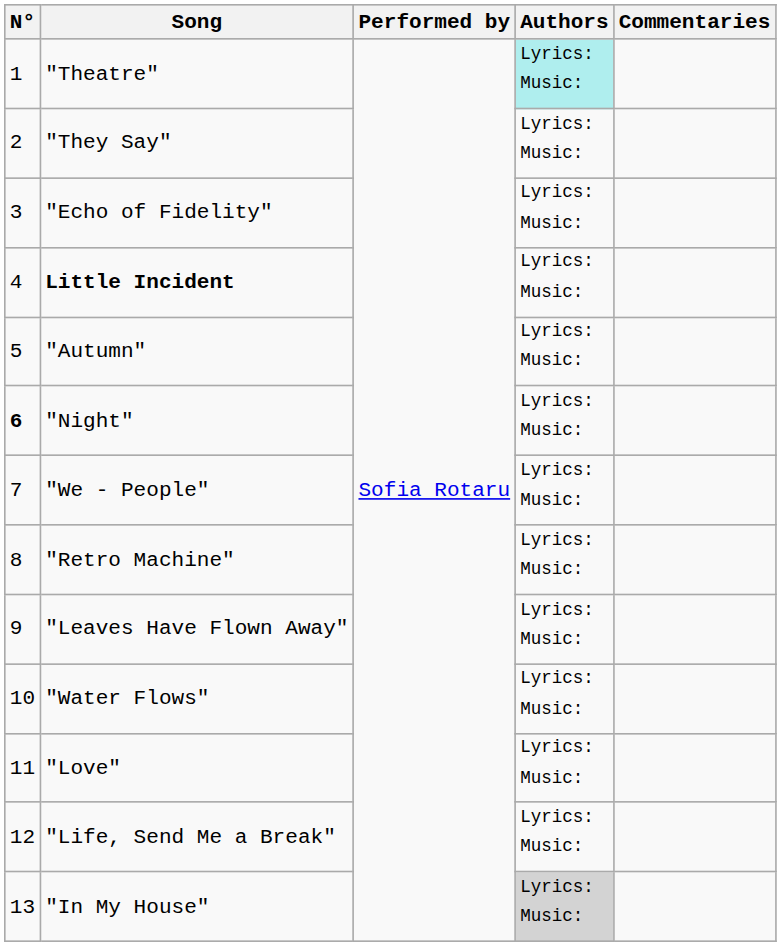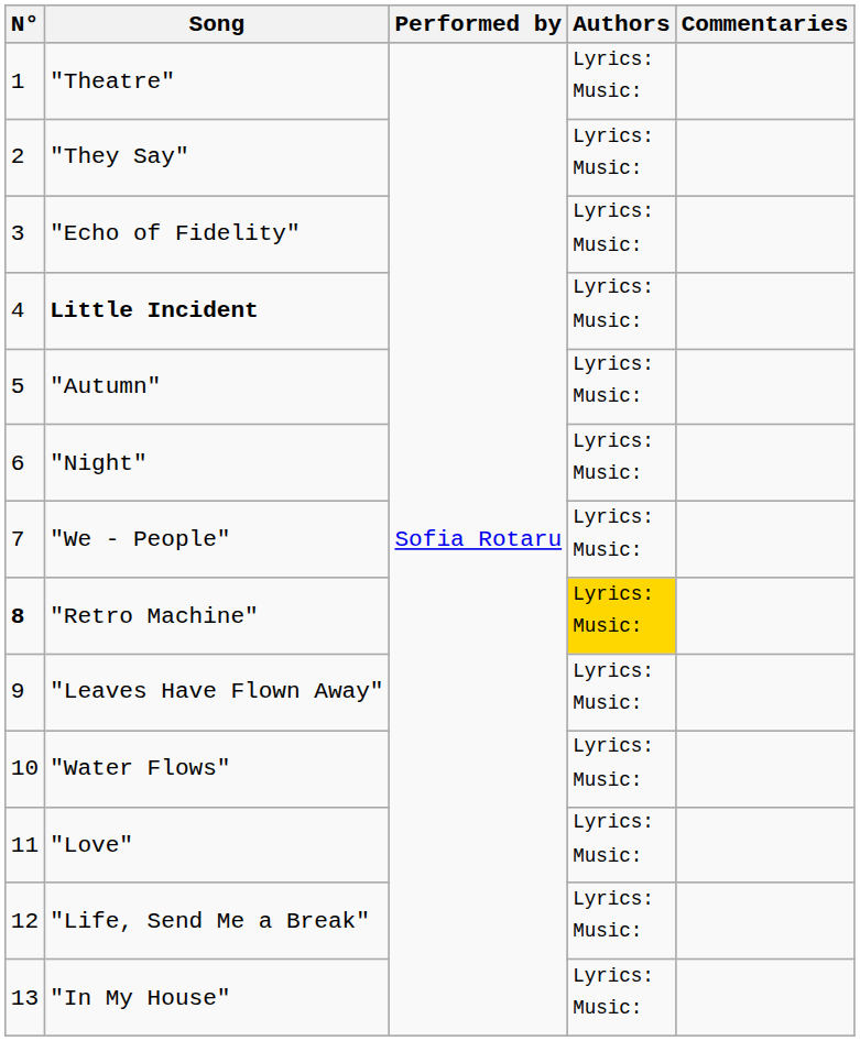"Theatre" | Authors: paleturquoise background -> no background
"Night" | N°: bold -> normal
"Retro Machine" | N°: normal -> bold
"Retro Machine" | Authors: no background -> gold background
"In My House" | Authors: lightgrey background -> no background
